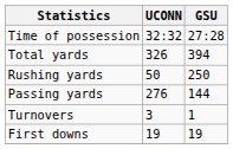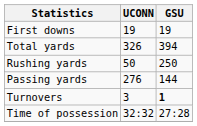rows swapped: First downs <-> Time of possession
Turnovers | GSU: normal -> bold
